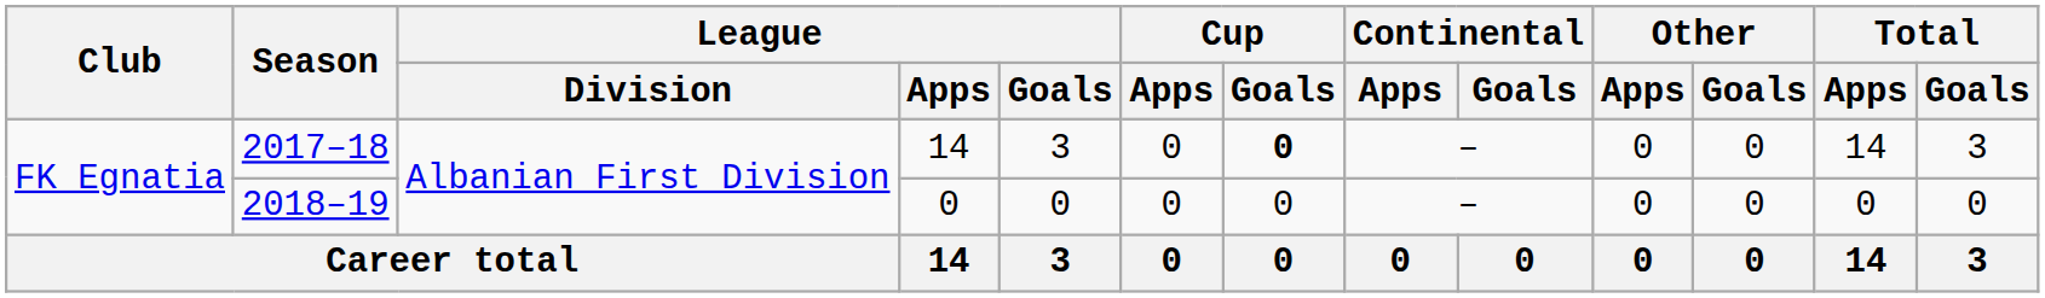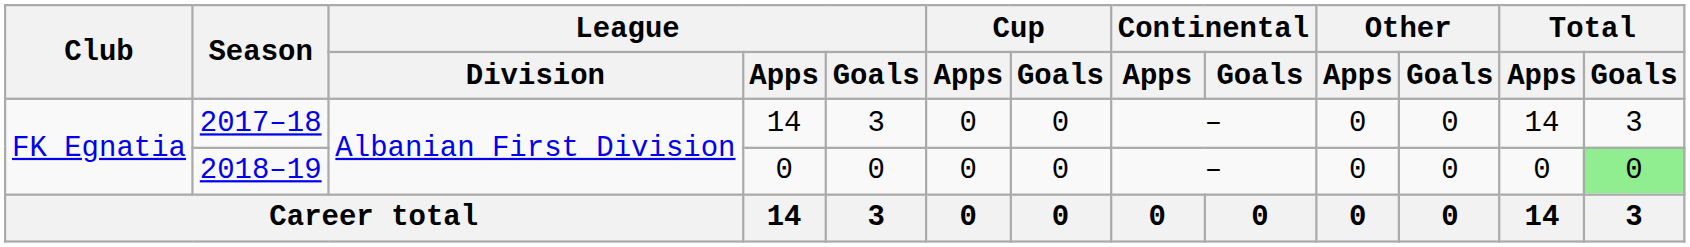2017–18 | Cup / Goals: bold -> normal
2018–19 | Total / Goals: no background -> lightgreen background
